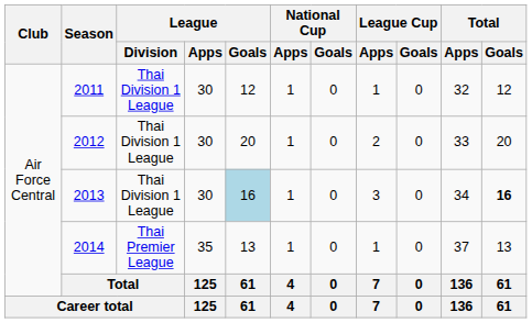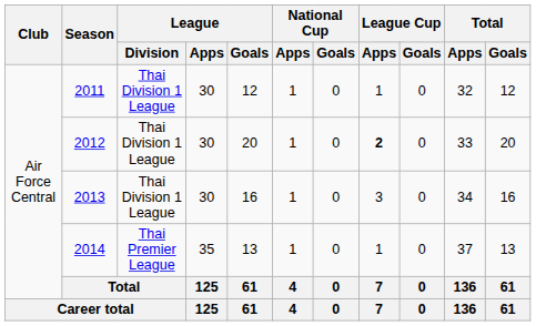2012 | League Cup / Apps: normal -> bold
2013 | League / Goals: lightblue background -> no background
2013 | Total / Goals: bold -> normal
